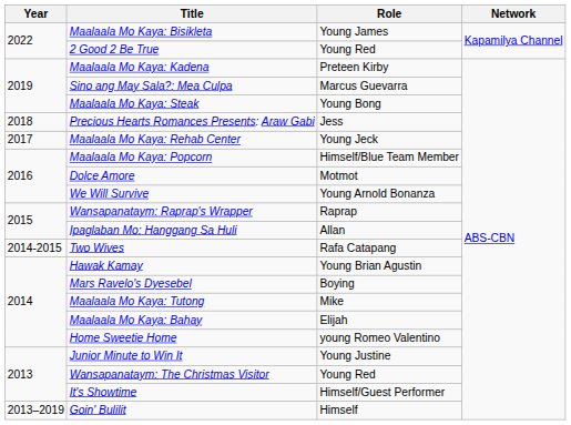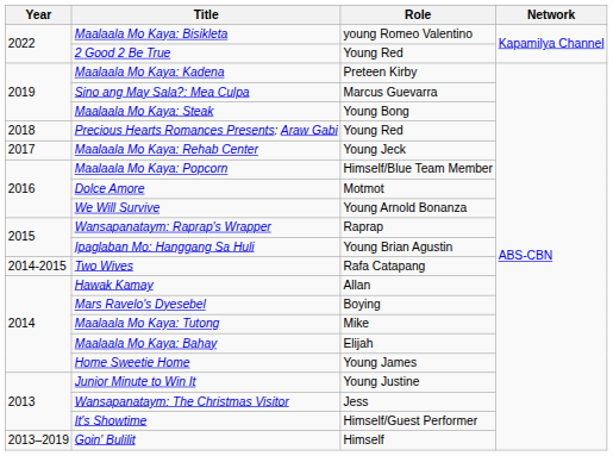Maalaala Mo Kaya: Bisikleta | Role: Young James -> young Romeo Valentino
Precious Hearts Romances Presents: Araw Gabi | Role: Jess -> Young Red
Ipaglaban Mo: Hanggang Sa Huli | Role: Allan -> Young Brian Agustin
Hawak Kamay | Role: Young Brian Agustin -> Allan
Home Sweetie Home | Role: young Romeo Valentino -> Young James
Wansapanataym: The Christmas Visitor | Role: Young Red -> Jess
